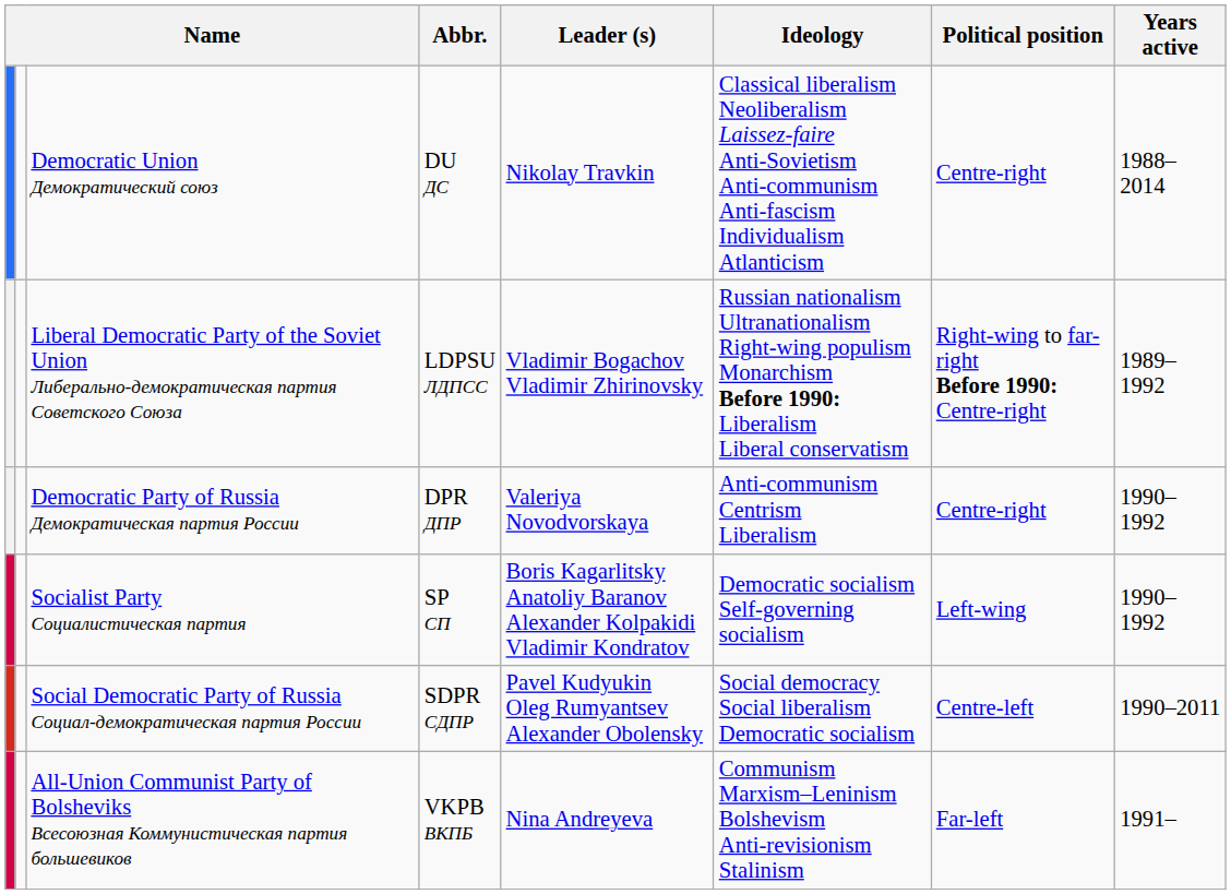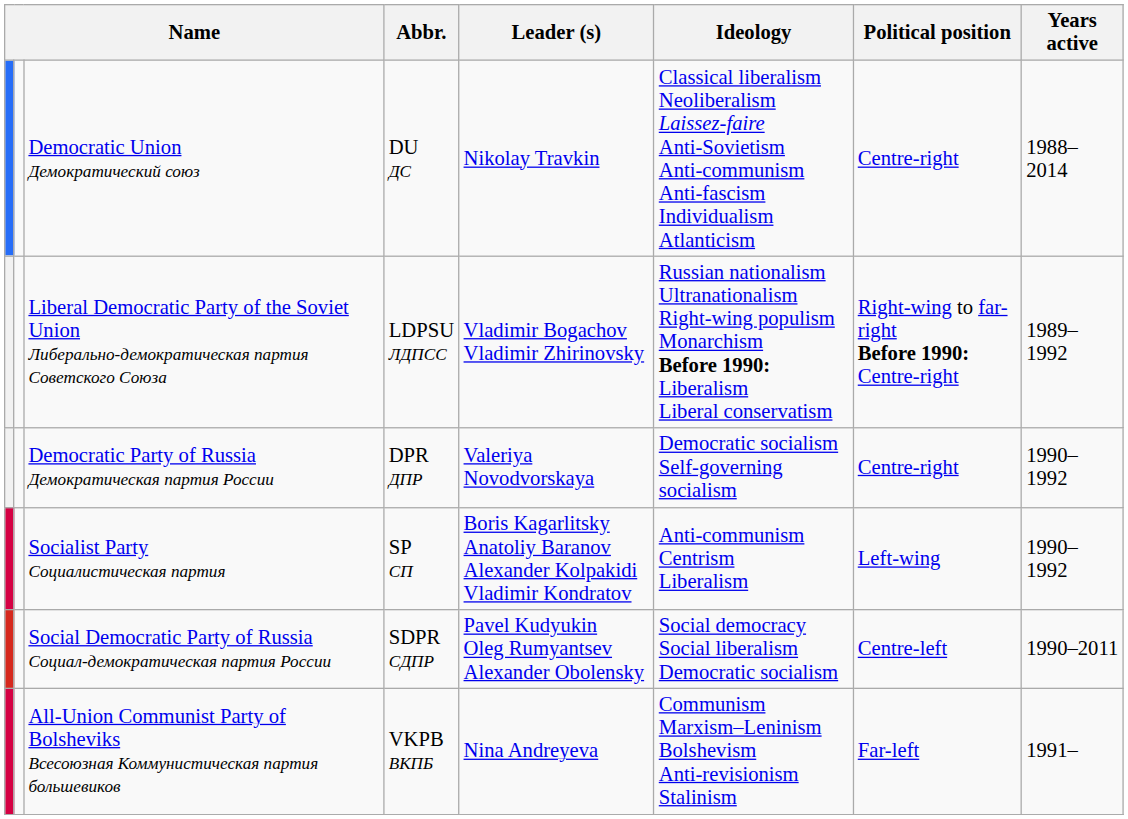Democratic Party of Russia Демократическая партия России | Ideology: Anti-communism Centrism Liberalism -> Democratic socialism Self-governing socialism
Socialist Party Социалистическая партия | Ideology: Democratic socialism Self-governing socialism -> Anti-communism Centrism Liberalism
